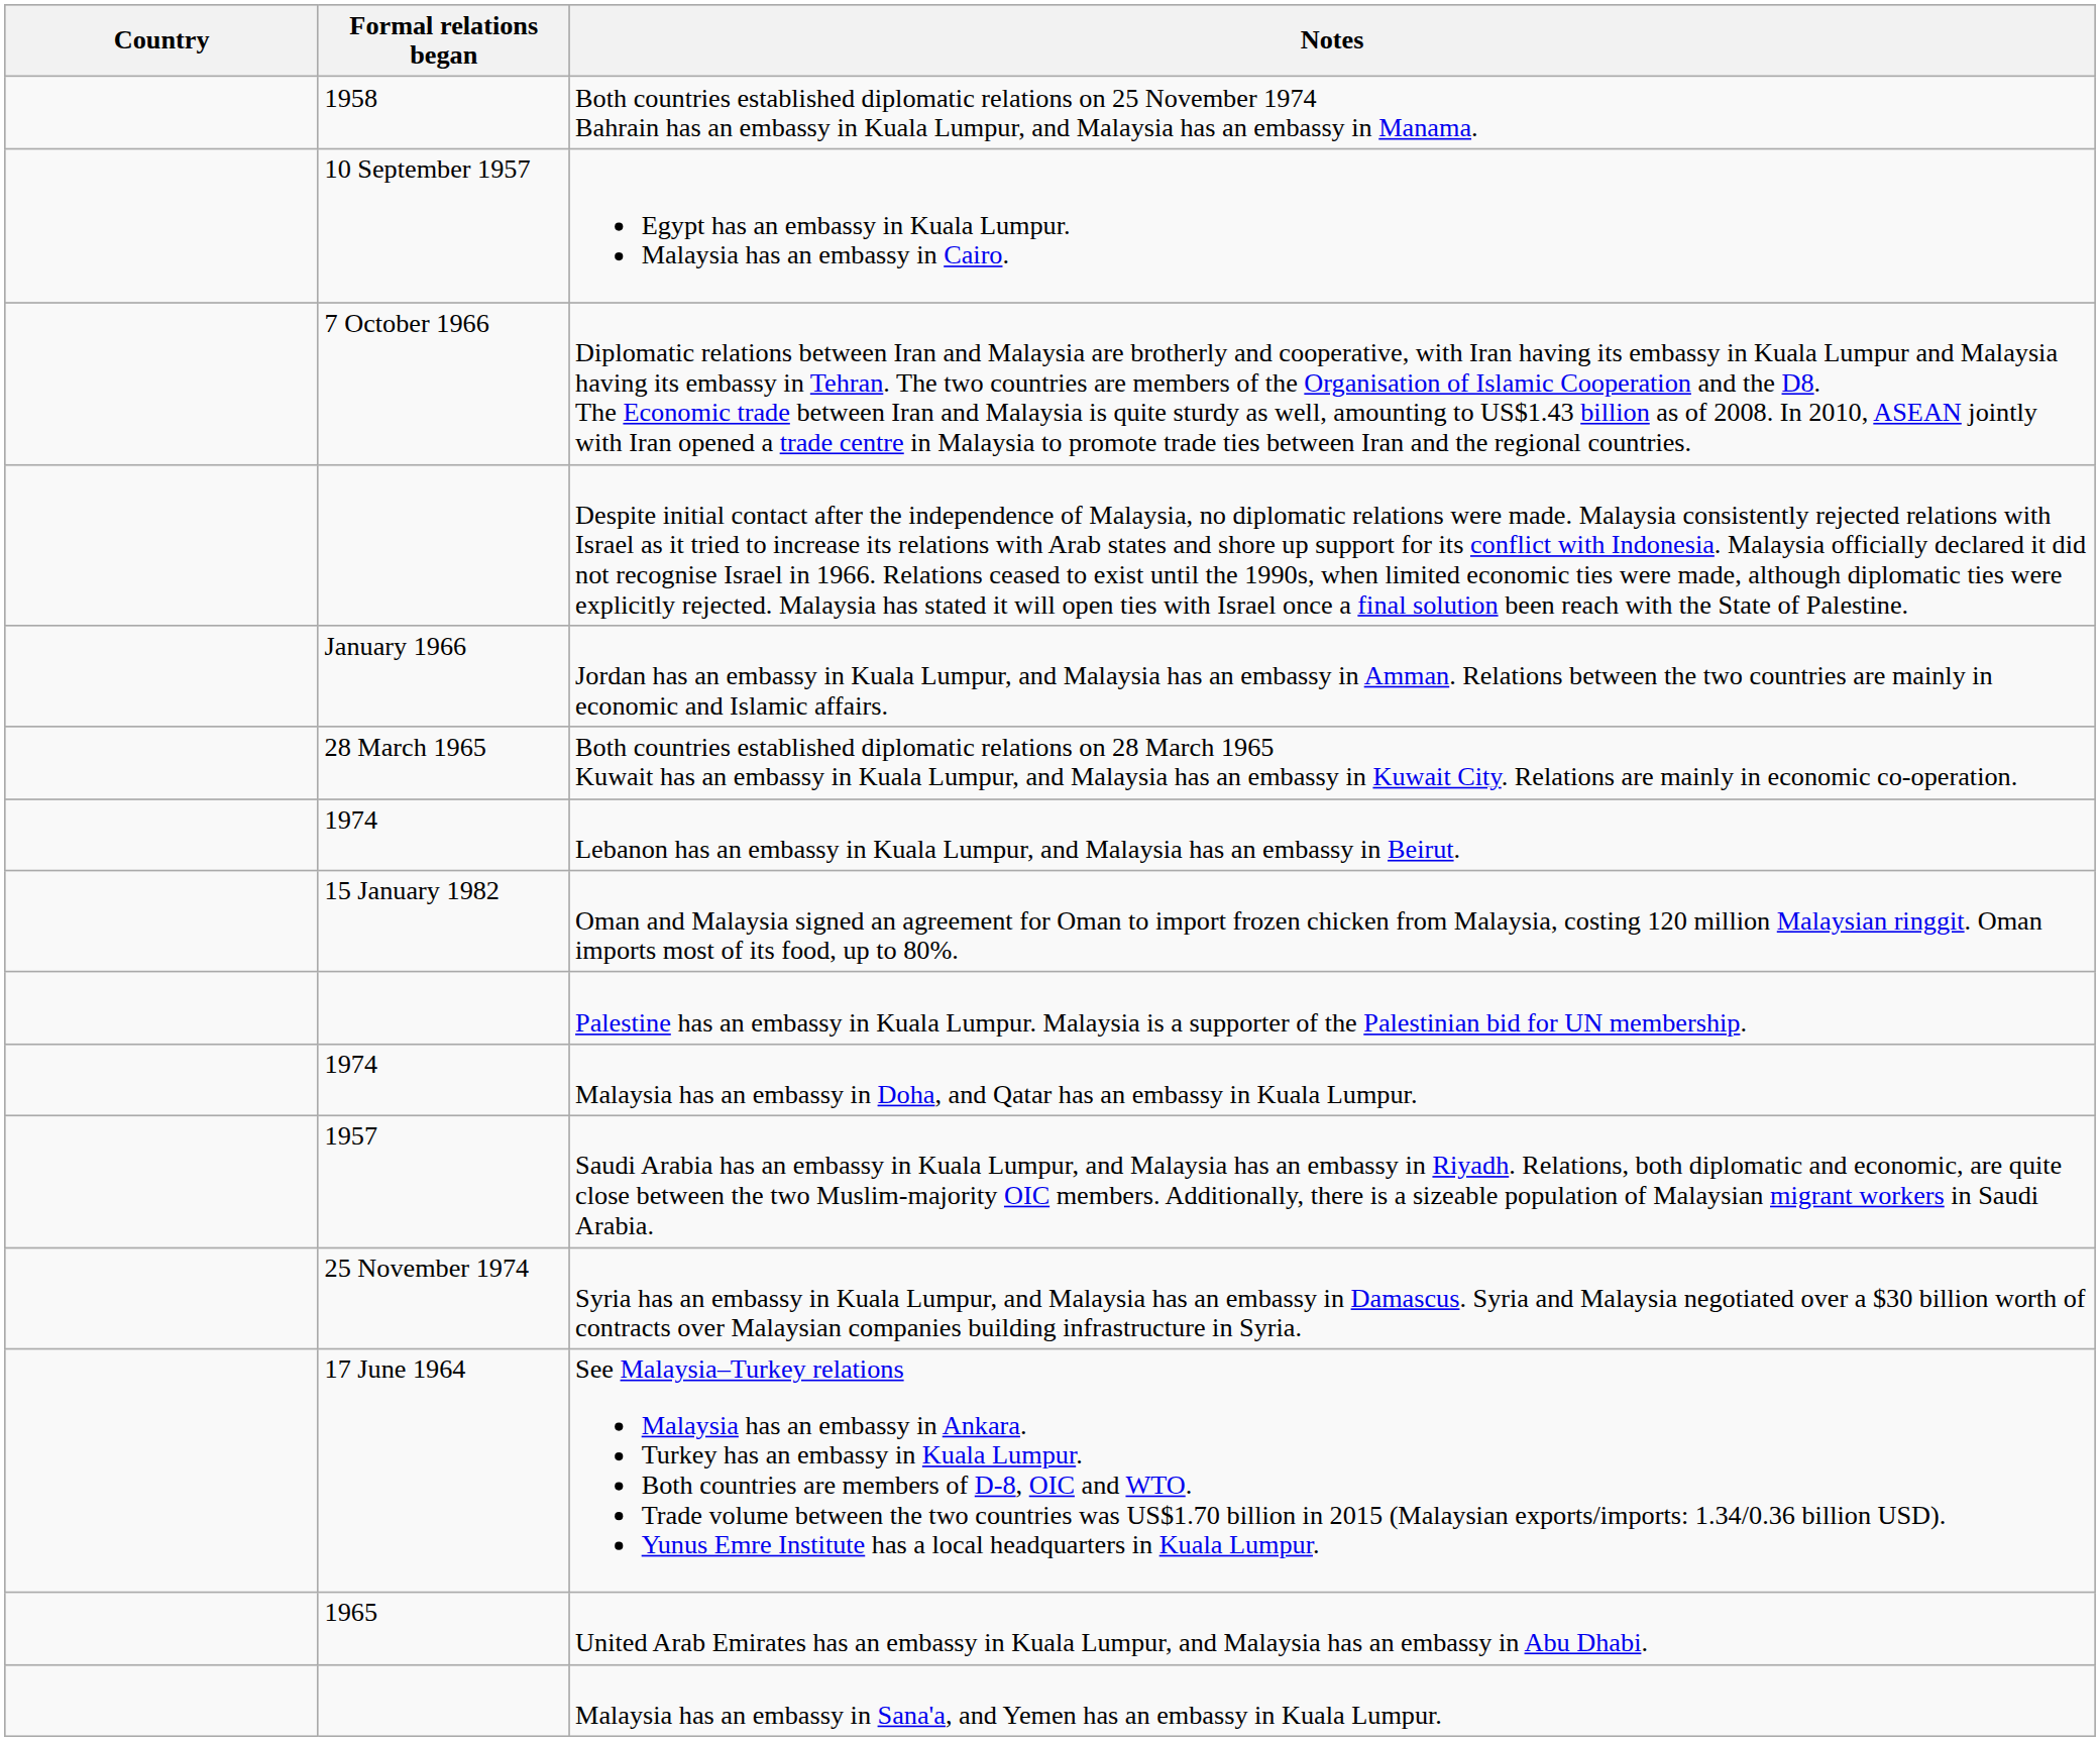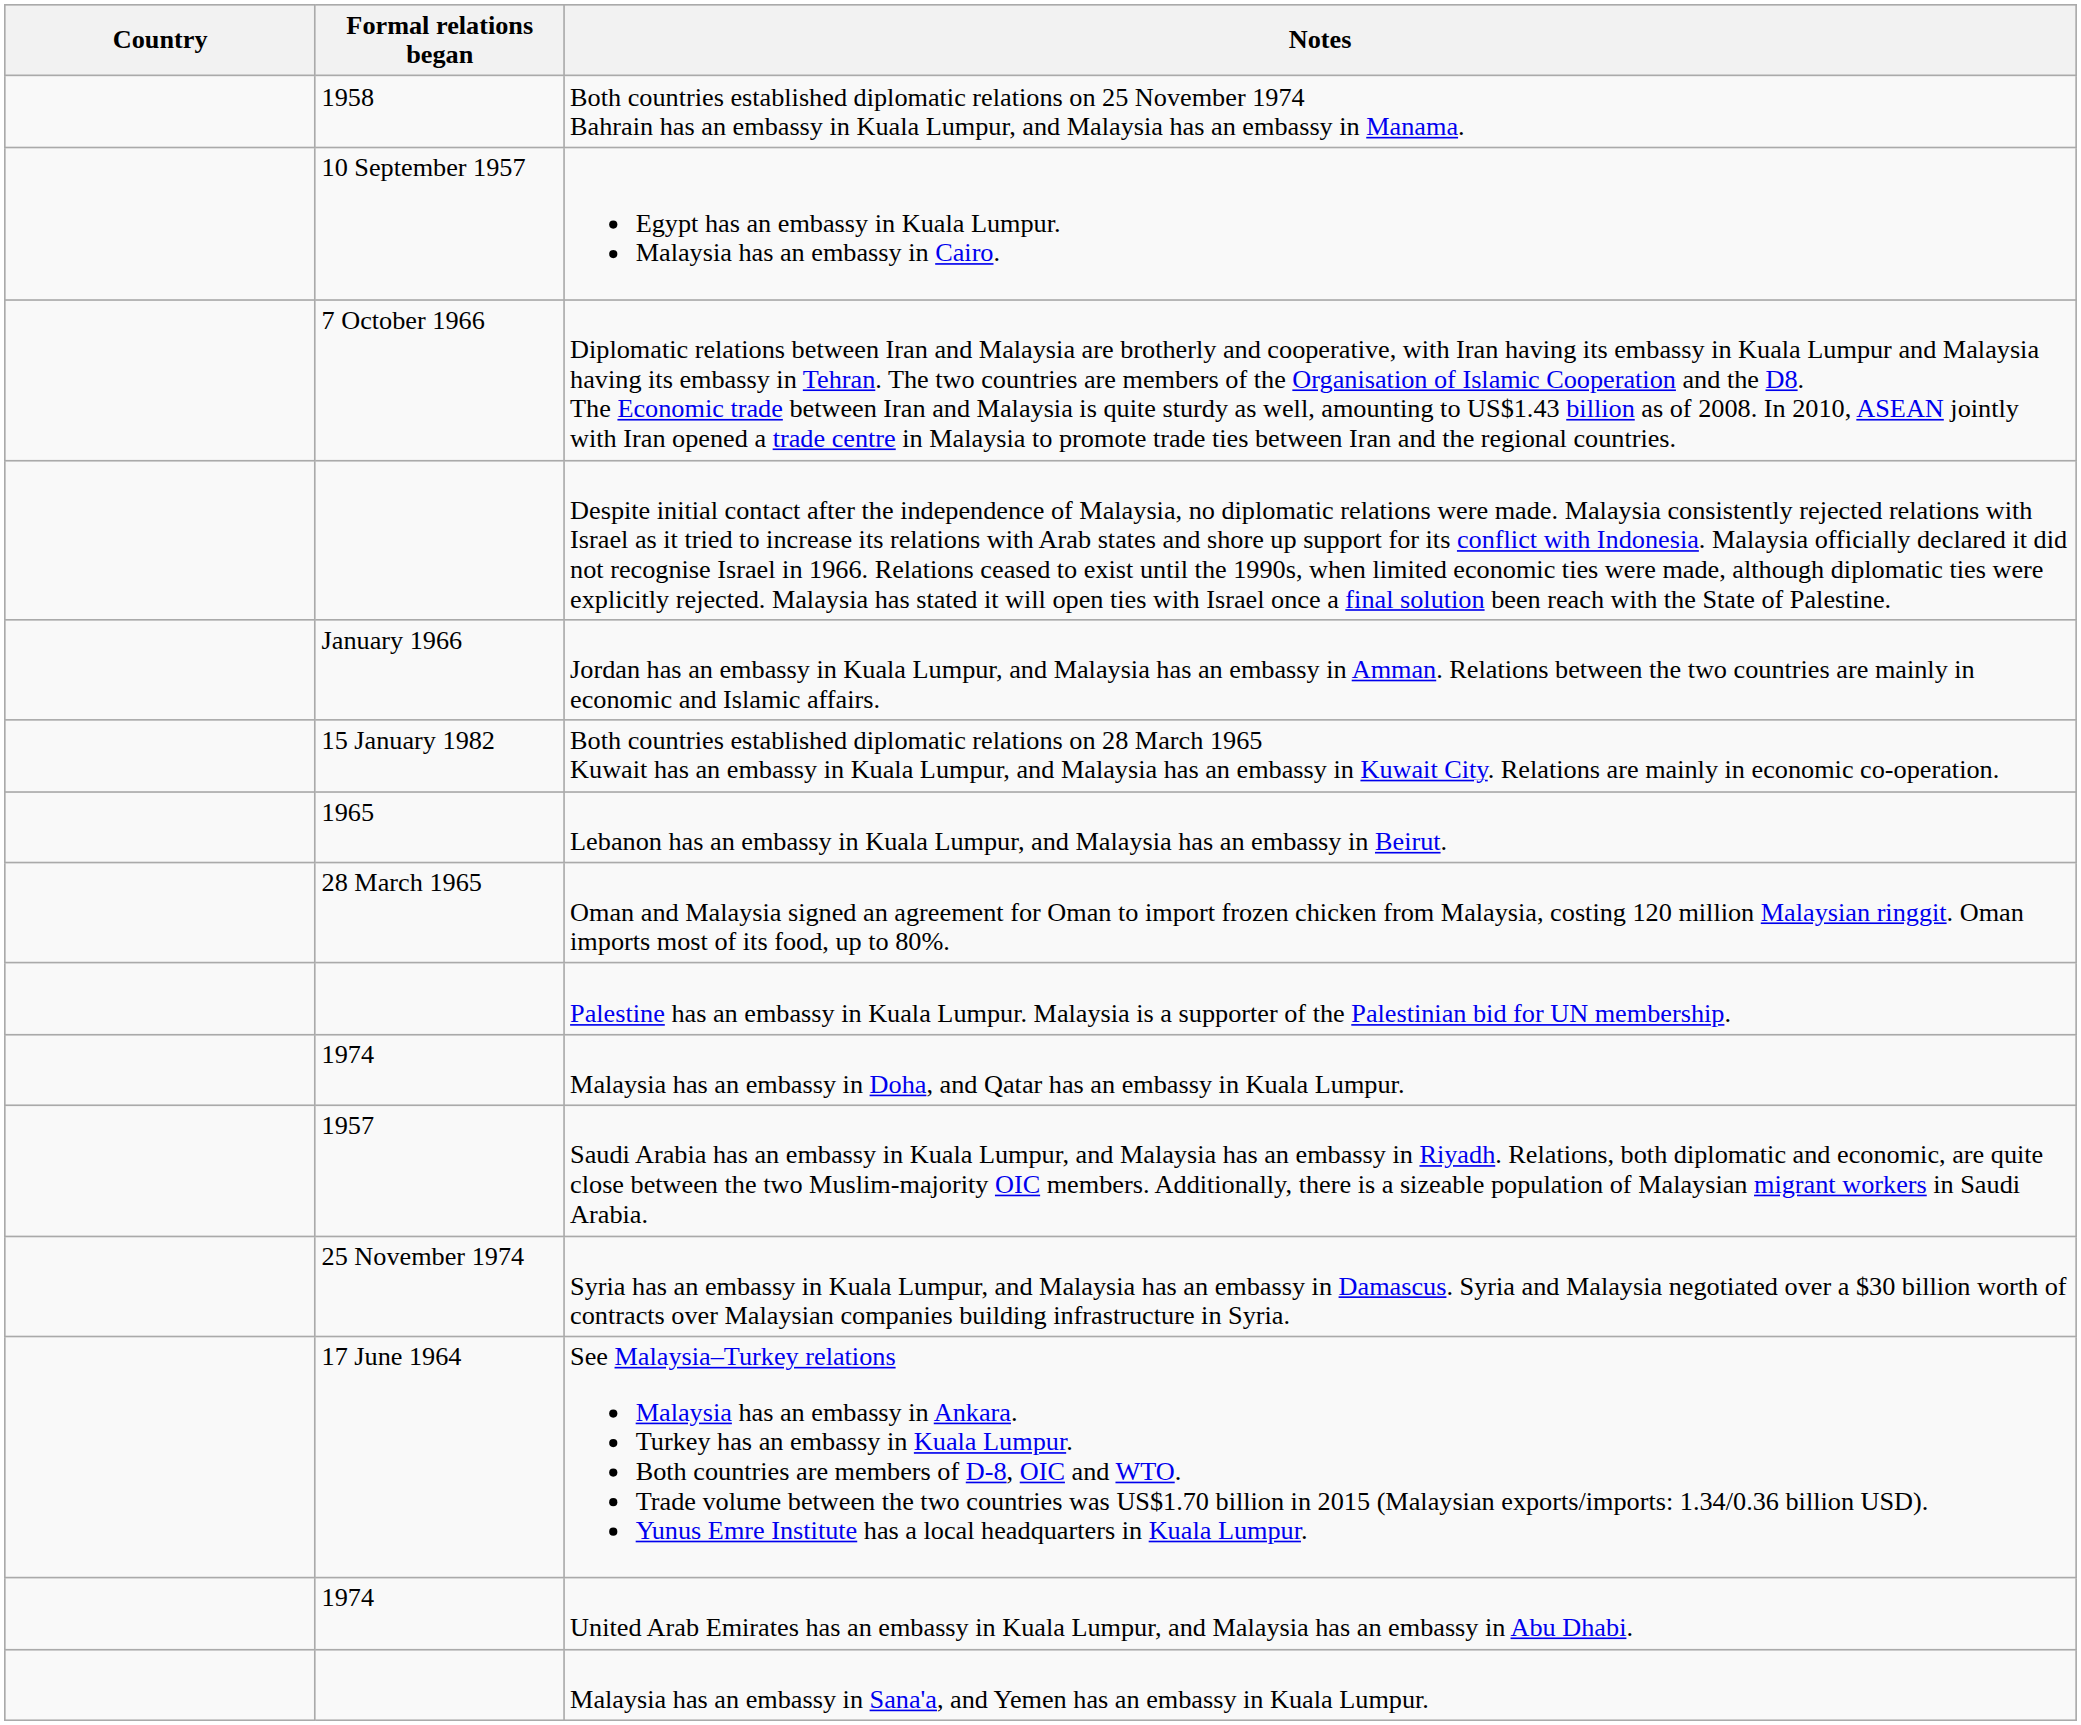row 7 | Formal relations began: 28 March 1965 -> 15 January 1982
row 8 | Formal relations began: 1974 -> 1965
row 9 | Formal relations began: 15 January 1982 -> 28 March 1965
row 15 | Formal relations began: 1965 -> 1974
